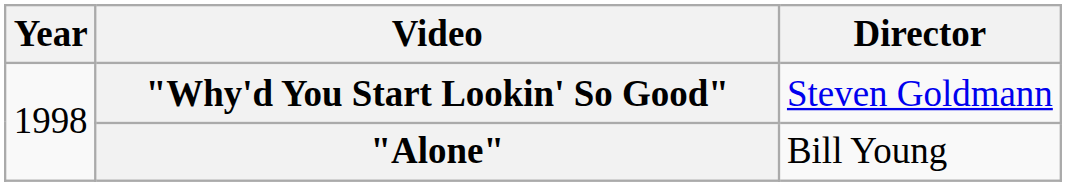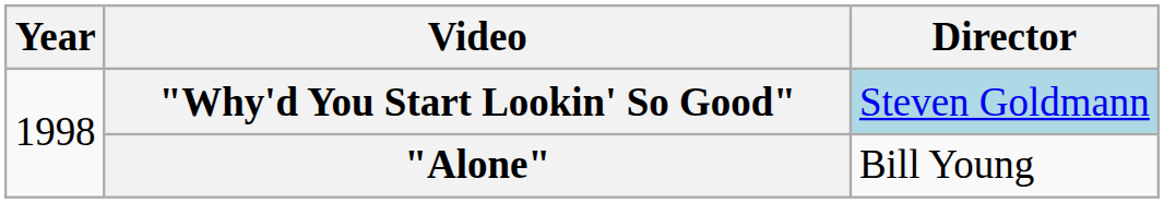"Why'd You Start Lookin' So Good" | Director: no background -> lightblue background
